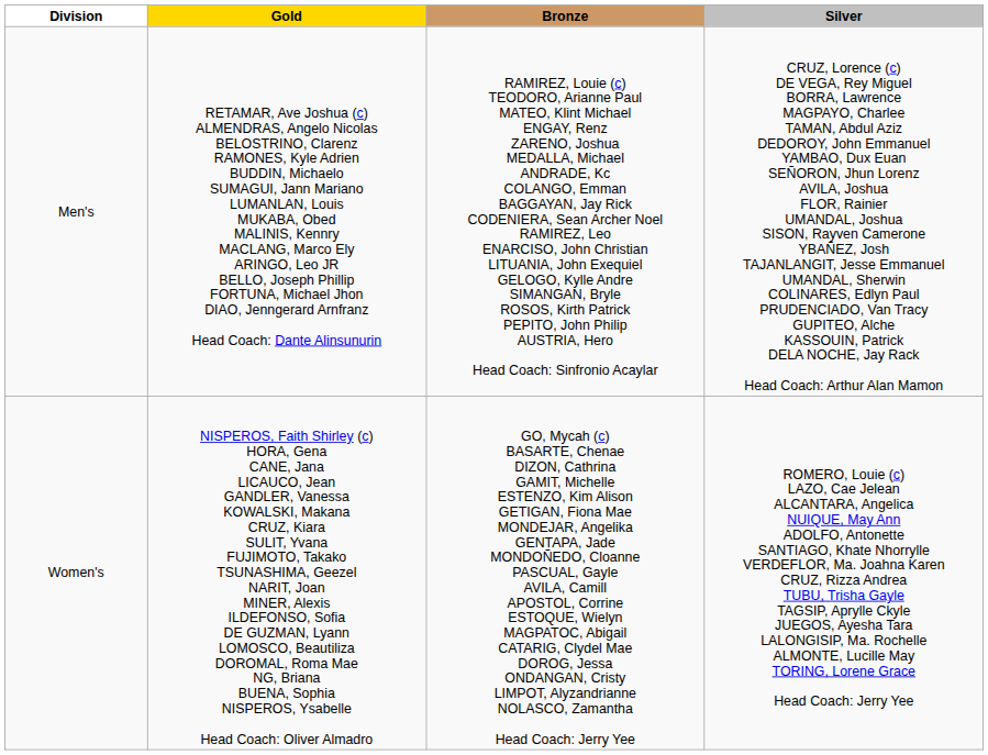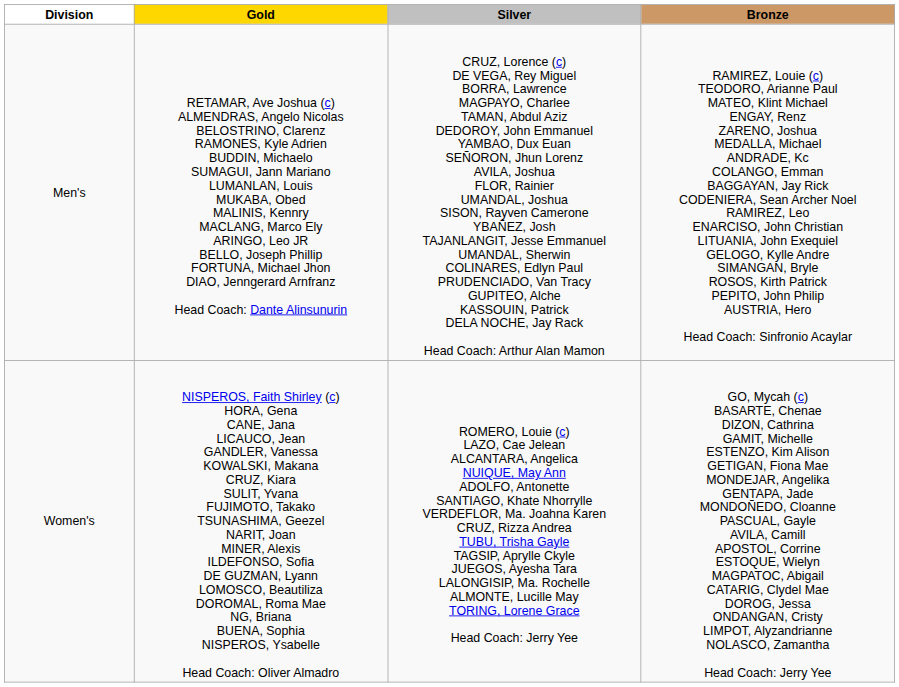columns swapped: Silver <-> Bronze
